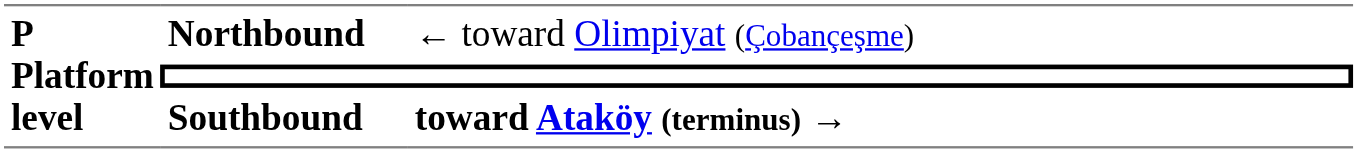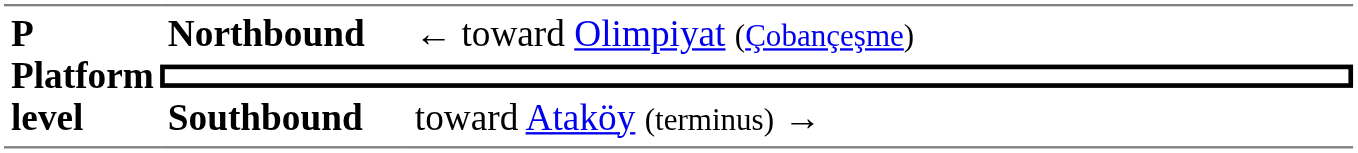Southbound | column 3: bold -> normal
